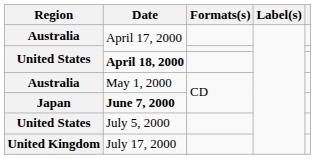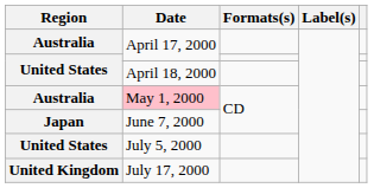April 18, 2000 | Date: bold -> normal
May 1, 2000 | Date: no background -> pink background
June 7, 2000 | Date: bold -> normal
